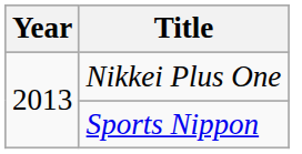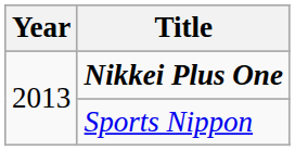Nikkei Plus One | Title: normal -> bold
